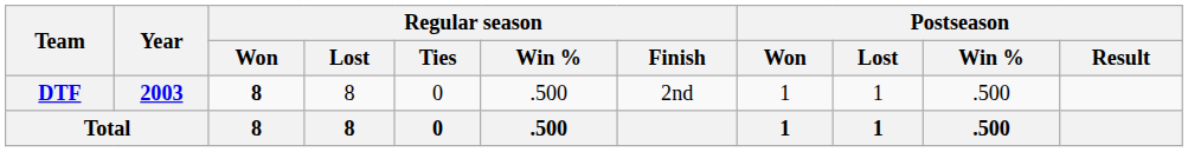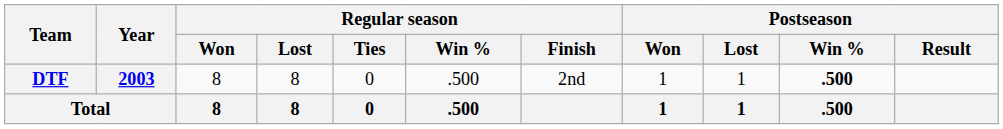DTF | Regular season / Won: bold -> normal
DTF | Postseason / Win %: normal -> bold
